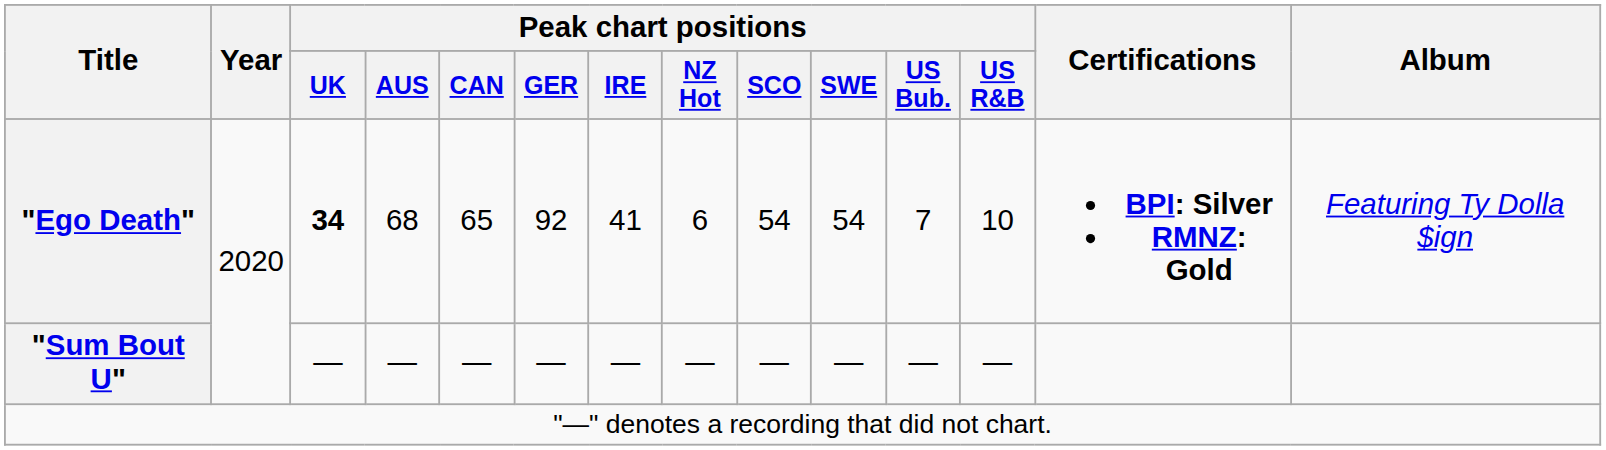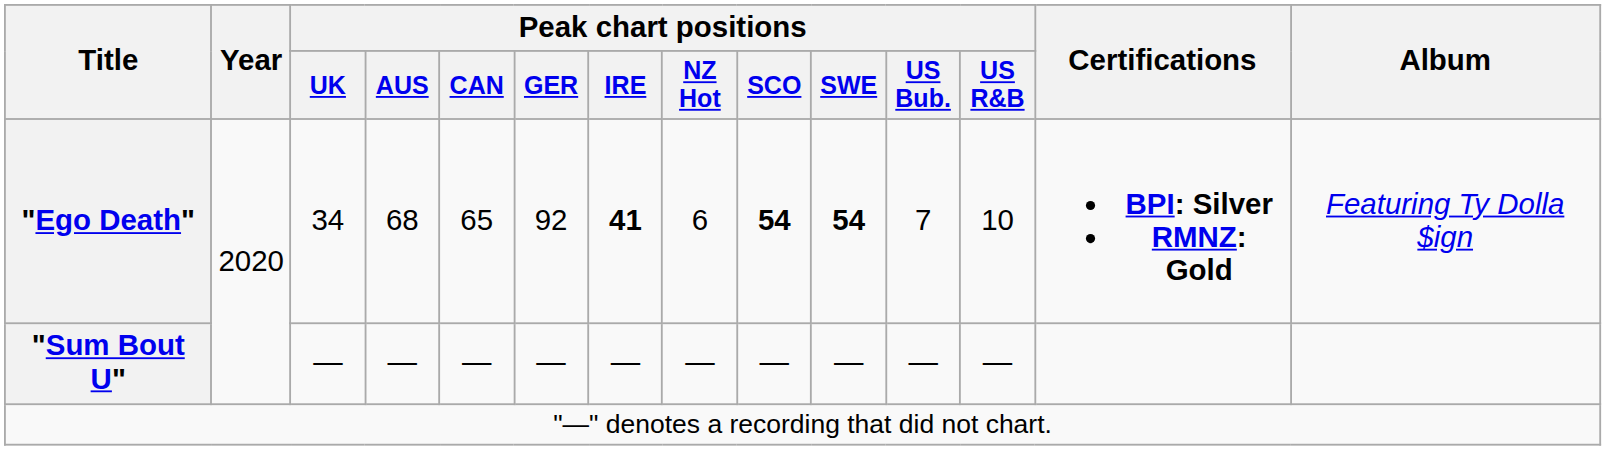"Ego Death" | Peak chart positions / UK: bold -> normal
"Ego Death" | Peak chart positions / IRE: normal -> bold
"Ego Death" | Peak chart positions / SCO: normal -> bold
"Ego Death" | Peak chart positions / SWE: normal -> bold
